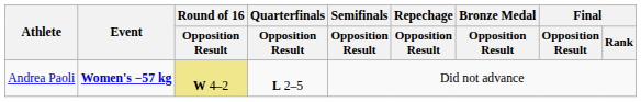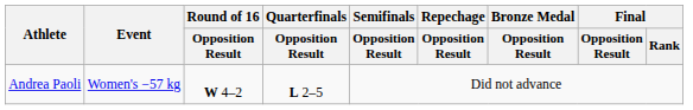Andrea Paoli | Event: bold -> normal
Andrea Paoli | Round of 16 / Opposition Result: khaki background -> no background
